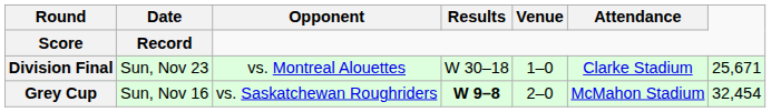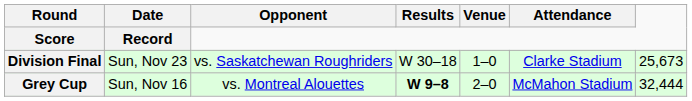Division Final | Opponent: vs. Montreal Alouettes -> vs. Saskatchewan Roughriders
Division Final | column 7: 25,671 -> 25,673
Grey Cup | Opponent: vs. Saskatchewan Roughriders -> vs. Montreal Alouettes
Grey Cup | column 7: 32,454 -> 32,444
